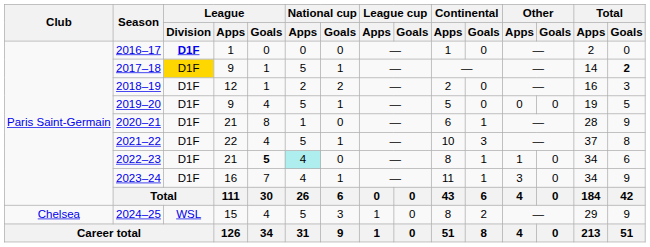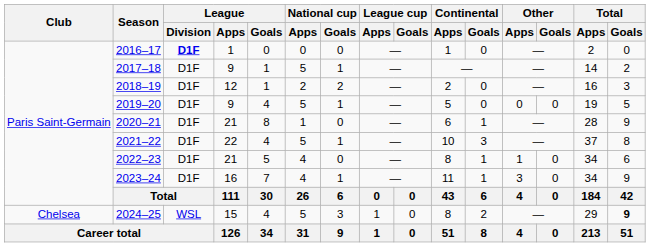2017–18 | League / Division: gold background -> no background
2017–18 | Total / Goals: bold -> normal
2022–23 | League / Goals: bold -> normal
2022–23 | National cup / Apps: paleturquoise background -> no background
2024–25 | Total / Goals: normal -> bold
